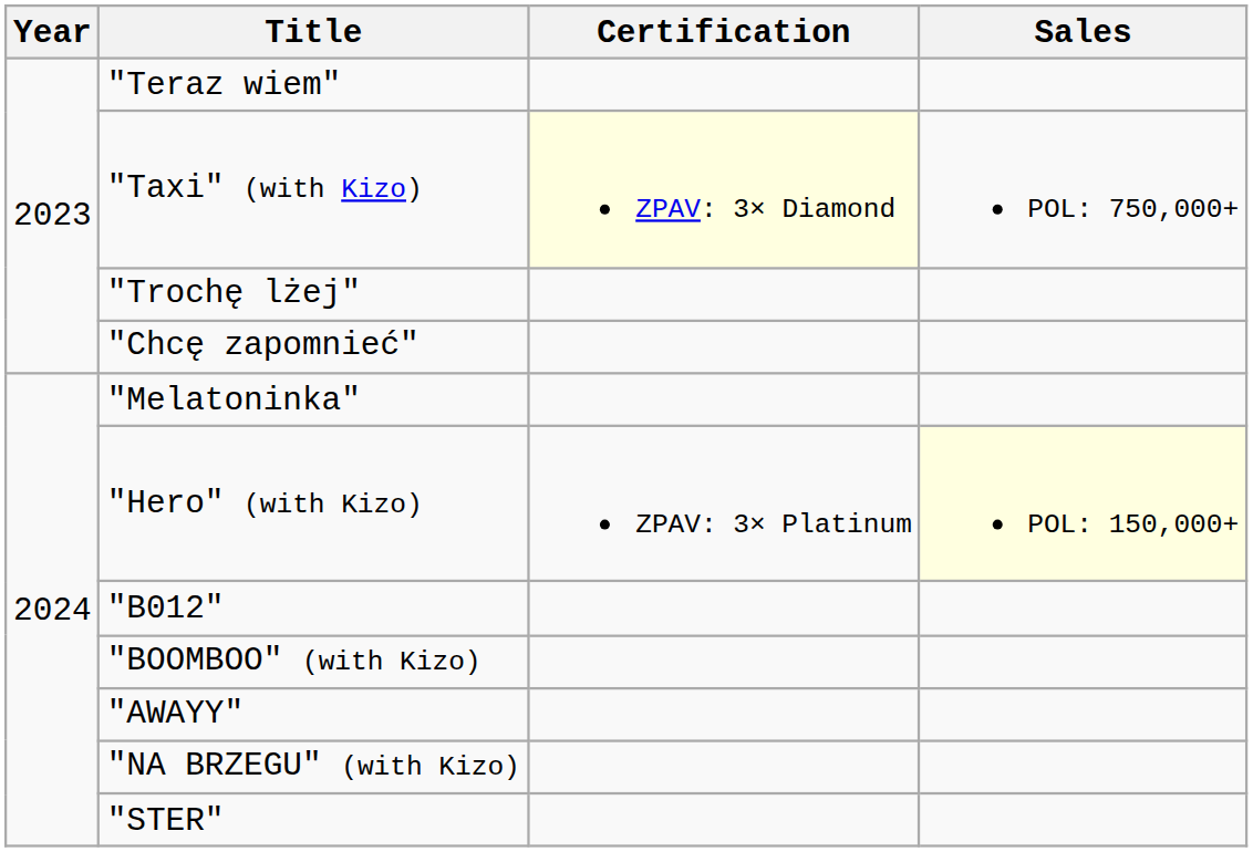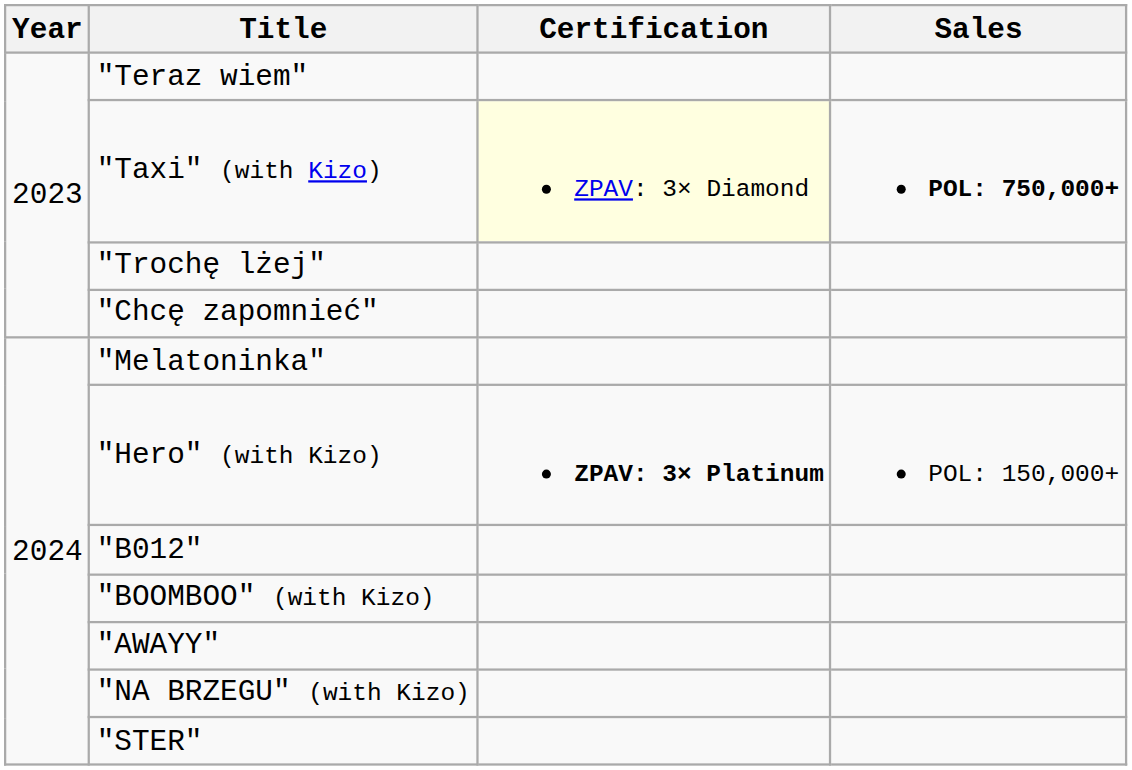"Taxi" (with Kizo) | Sales: normal -> bold
"Hero" (with Kizo) | Certification: normal -> bold
"Hero" (with Kizo) | Sales: lightyellow background -> no background
